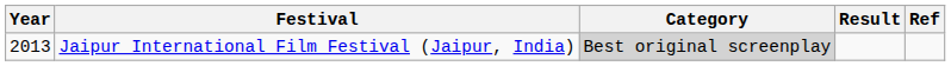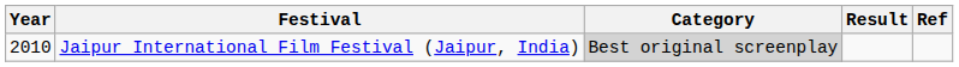Jaipur International Film Festival (Jaipur, India) | Year: 2013 -> 2010
